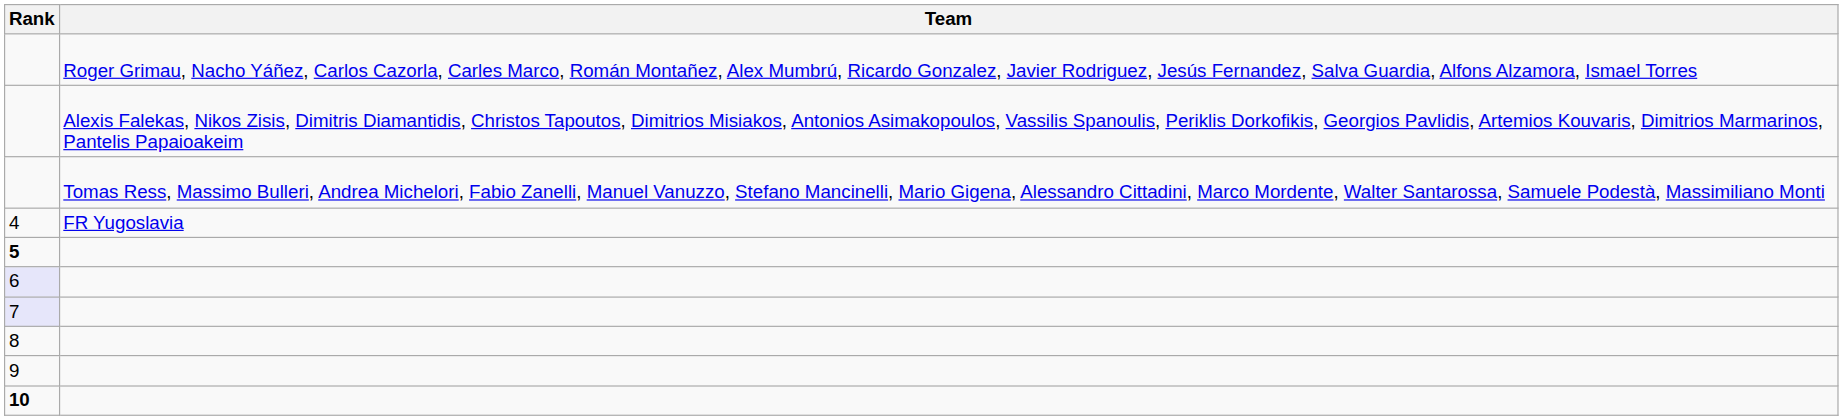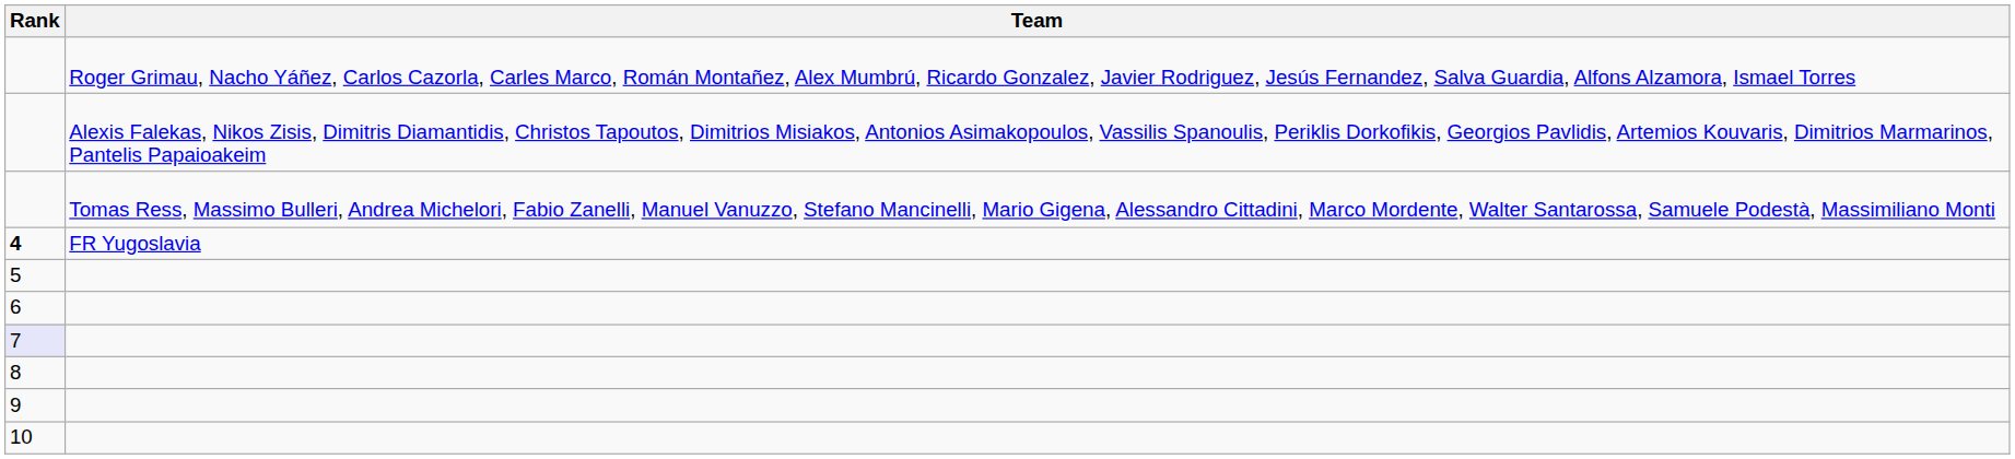row 5 | Rank: normal -> bold
row 6 | Rank: bold -> normal
row 7 | Rank: lavender background -> no background
row 11 | Rank: bold -> normal
